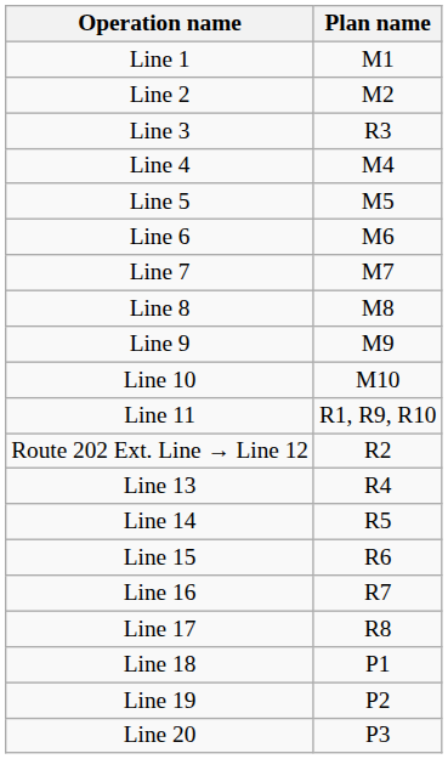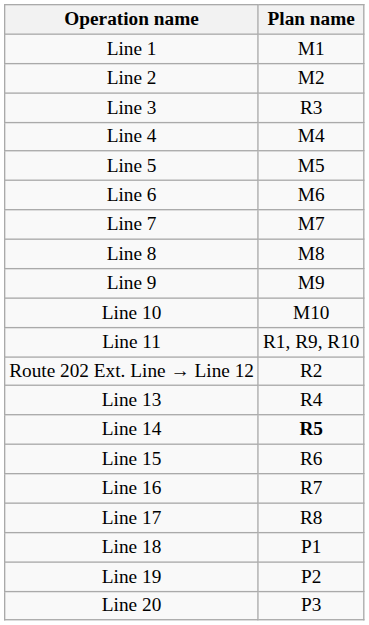Line 14 | Plan name: normal -> bold
